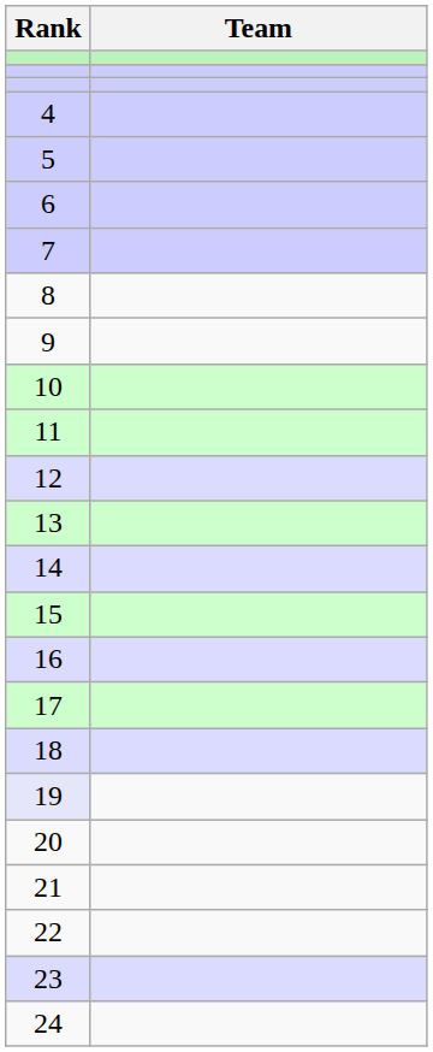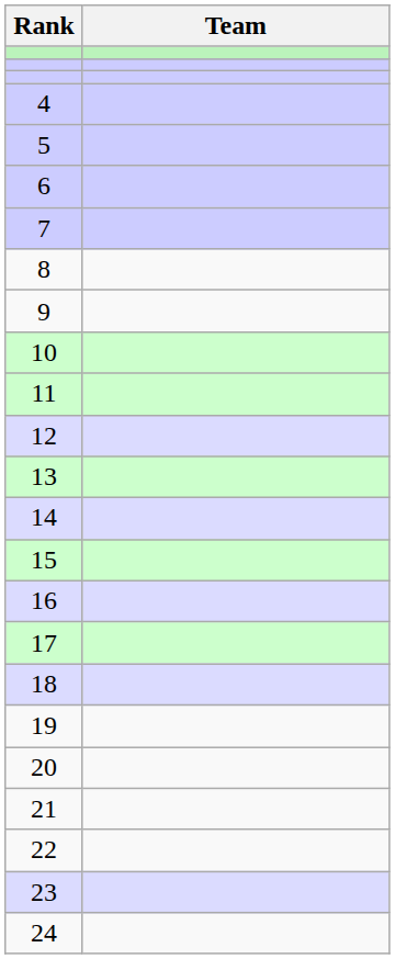row 20 | Rank: lavender background -> no background
